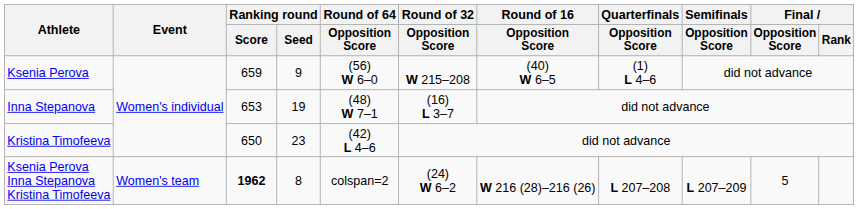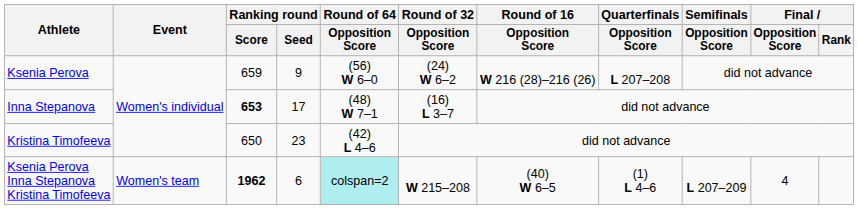Ksenia Perova | Round of 32 / Opposition Score: W 215–208 -> (24) W 6–2
Ksenia Perova | Round of 16 / Opposition Score: (40) W 6–5 -> W 216 (28)–216 (26)
Ksenia Perova | Quarterfinals / Opposition Score: (1) L 4–6 -> L 207–208
Inna Stepanova | Ranking round / Score: normal -> bold
Inna Stepanova | Ranking round / Seed: 19 -> 17
Ksenia Perova Inna Stepanova Kristina Timofeeva | Ranking round / Seed: 8 -> 6
Ksenia Perova Inna Stepanova Kristina Timofeeva | Round of 64 / Opposition Score: no background -> paleturquoise background
Ksenia Perova Inna Stepanova Kristina Timofeeva | Round of 32 / Opposition Score: (24) W 6–2 -> W 215–208
Ksenia Perova Inna Stepanova Kristina Timofeeva | Round of 16 / Opposition Score: W 216 (28)–216 (26) -> (40) W 6–5
Ksenia Perova Inna Stepanova Kristina Timofeeva | Quarterfinals / Opposition Score: L 207–208 -> (1) L 4–6
Ksenia Perova Inna Stepanova Kristina Timofeeva | Final / Opposition Score: 5 -> 4
